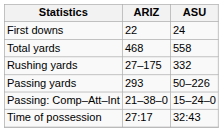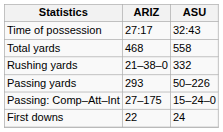rows swapped: First downs <-> Time of possession
Rushing yards | ARIZ: 27–175 -> 21–38–0
Passing: Comp–Att–Int | ARIZ: 21–38–0 -> 27–175
